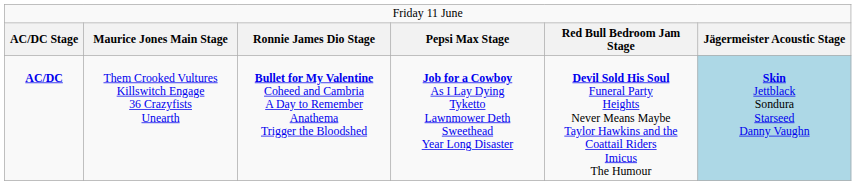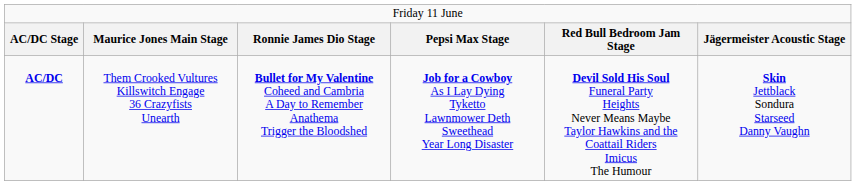AC/DC | column 6: lightblue background -> no background
